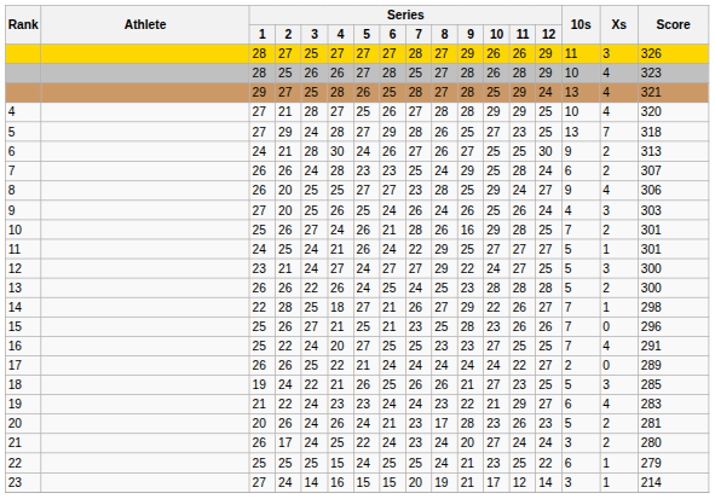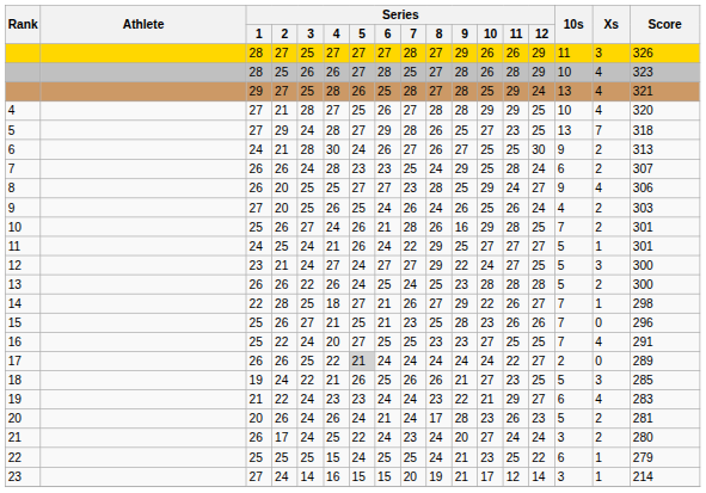row 11 | Xs: 3 -> 2
row 19 | Series / 5: no background -> lightgrey background
row 22 | Series / 7: 23 -> 24
